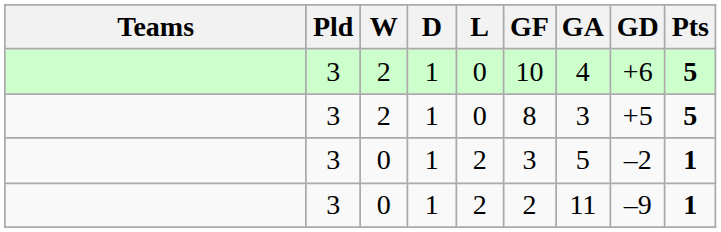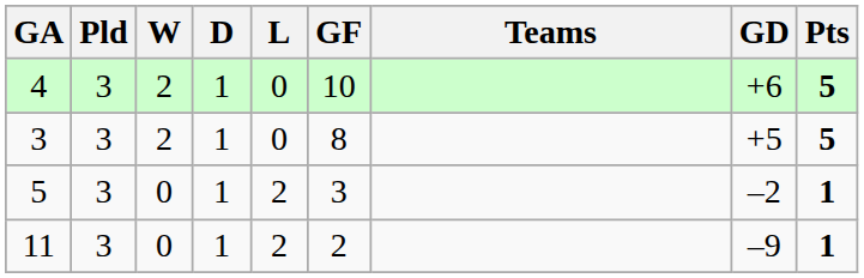columns swapped: Teams <-> GA
